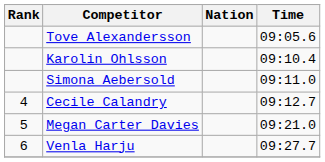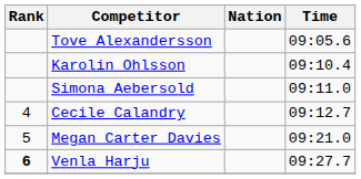Venla Harju | Rank: normal -> bold
